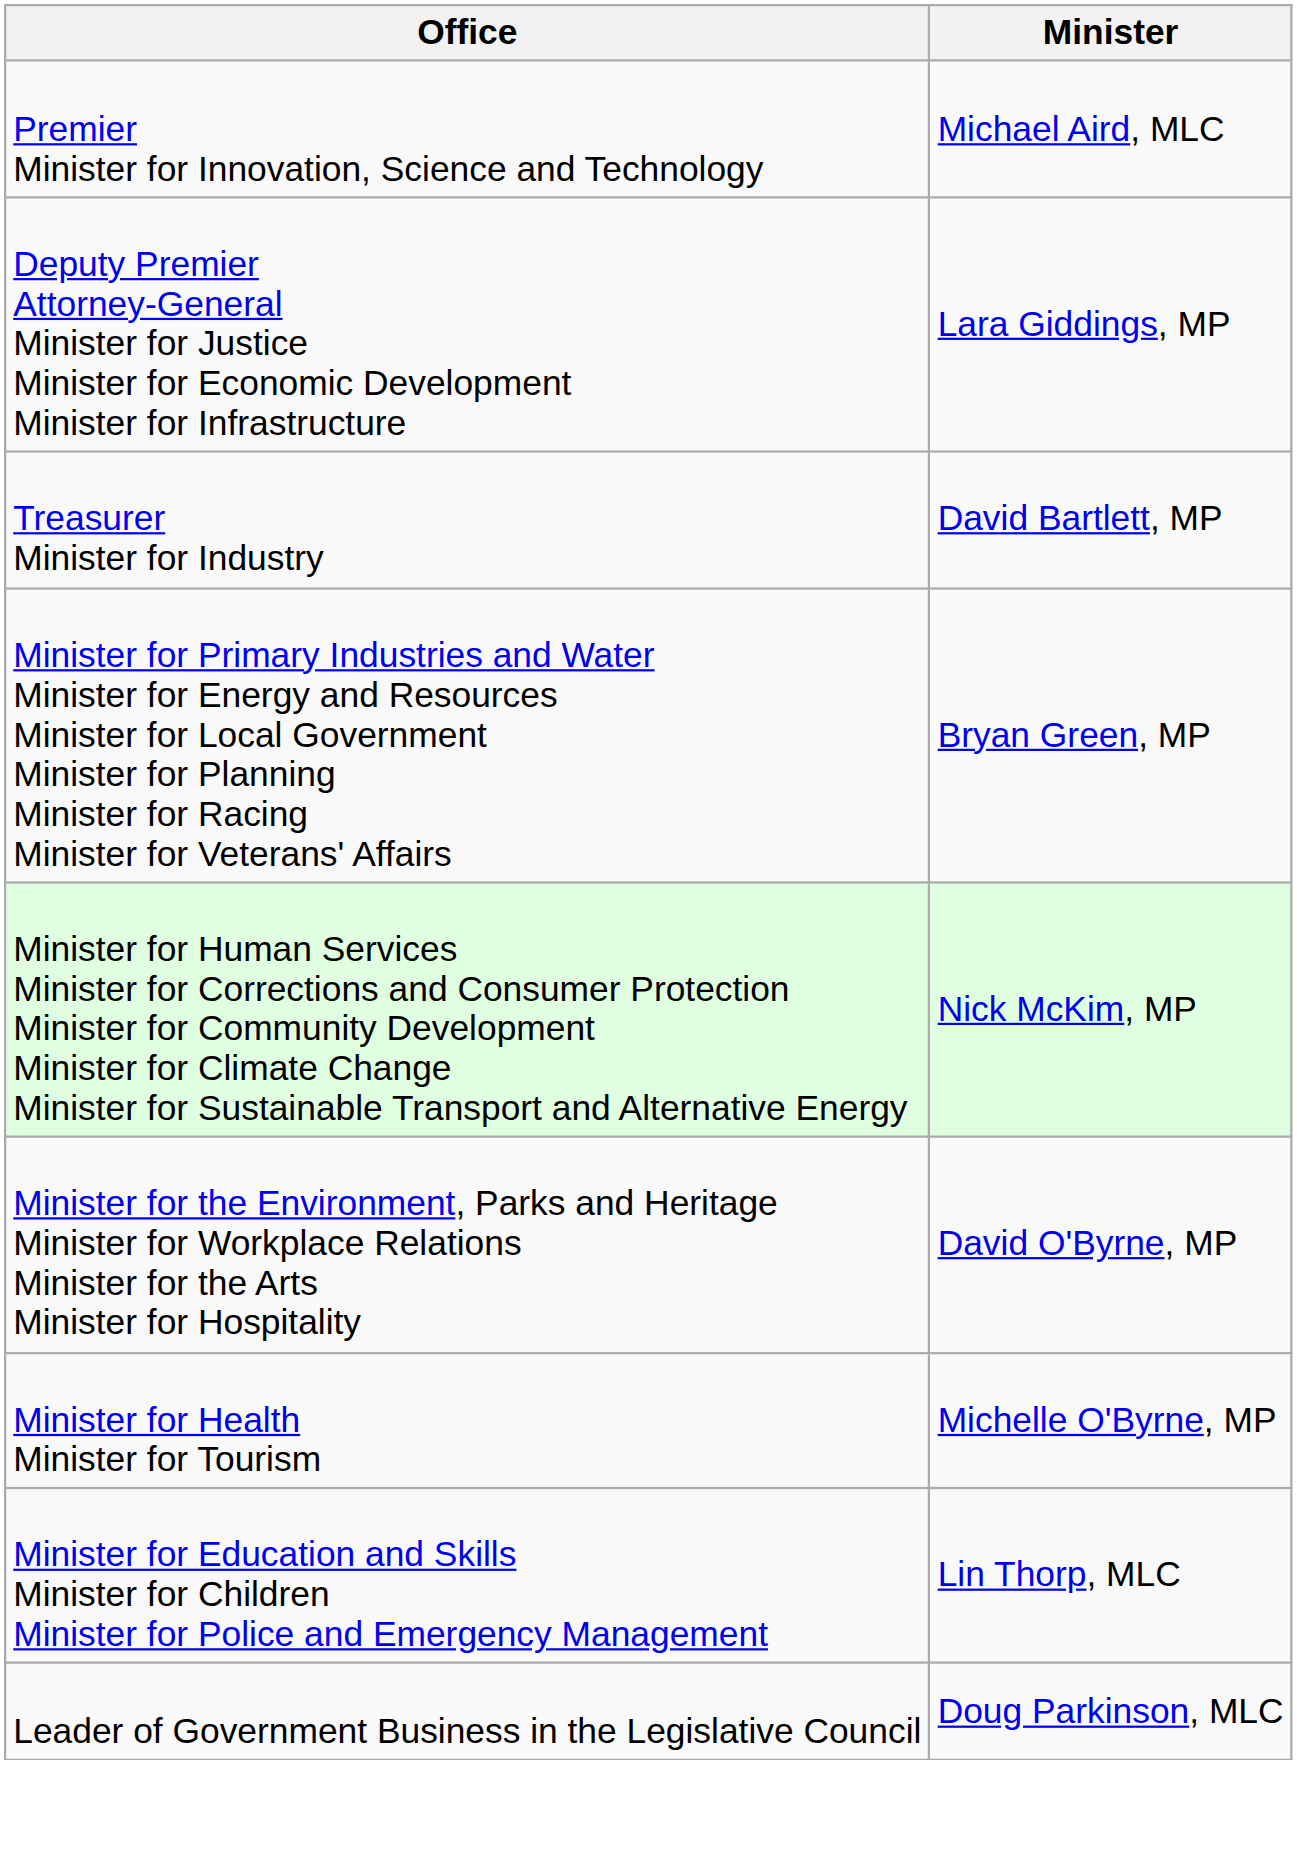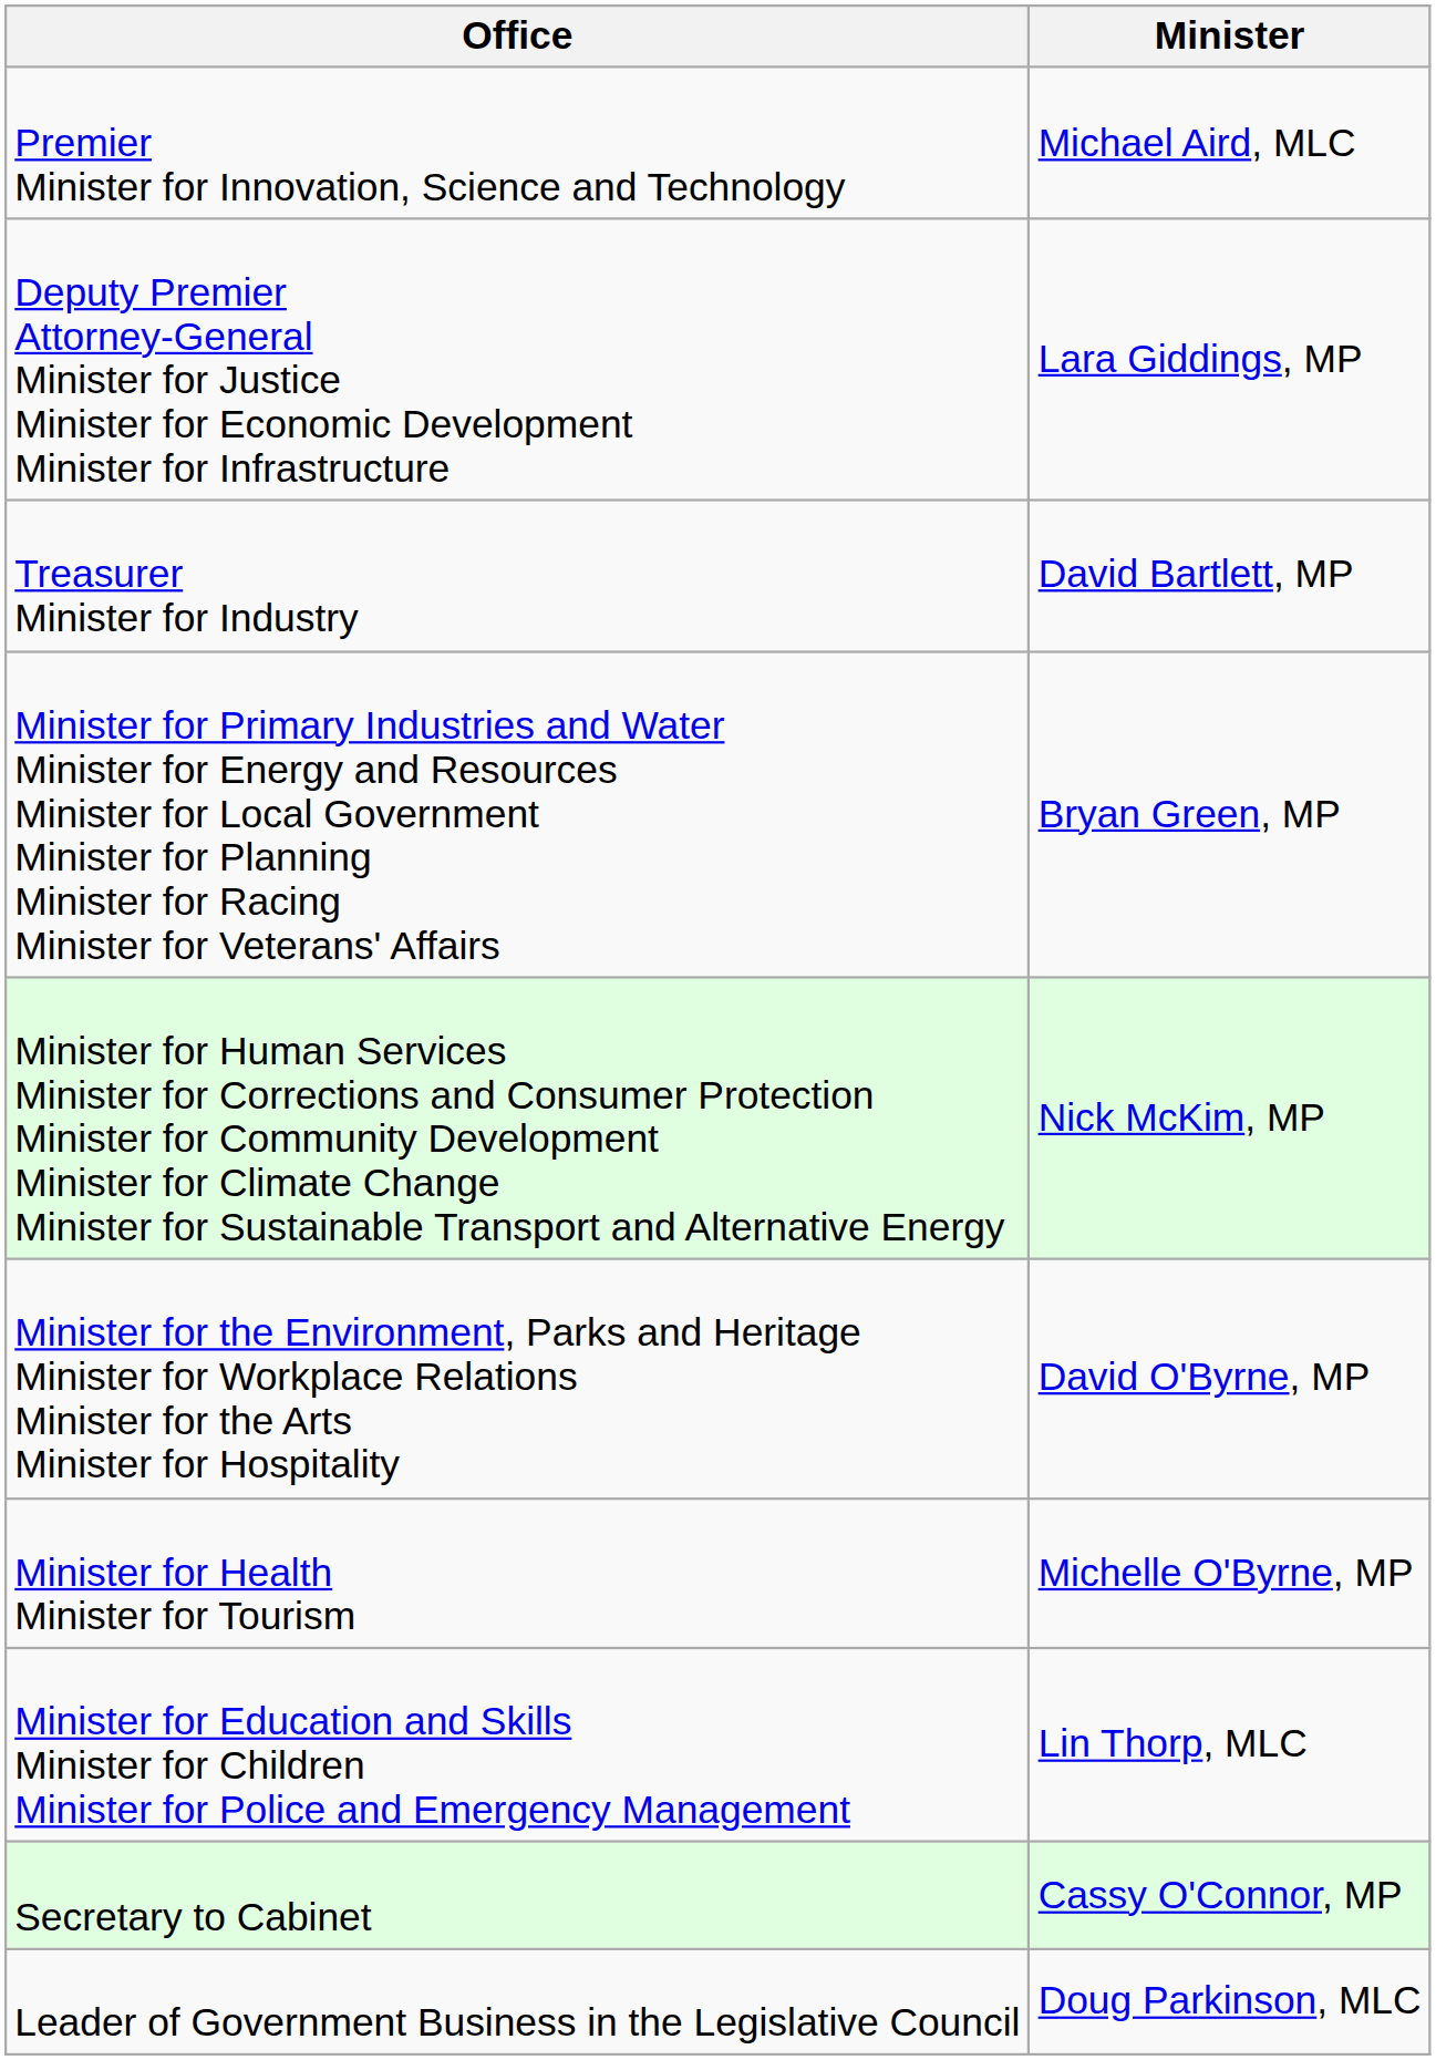+ row: Secretary to Cabinet | Cassy O'Connor, MP
